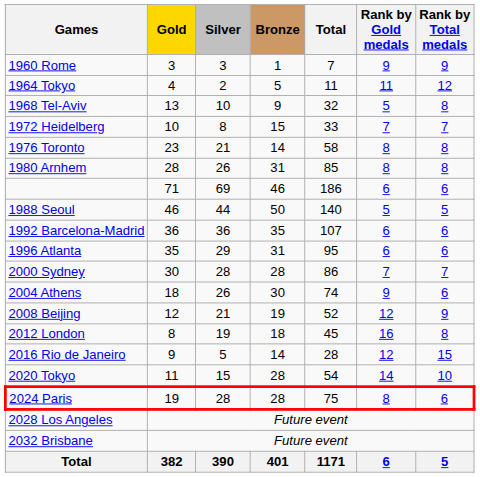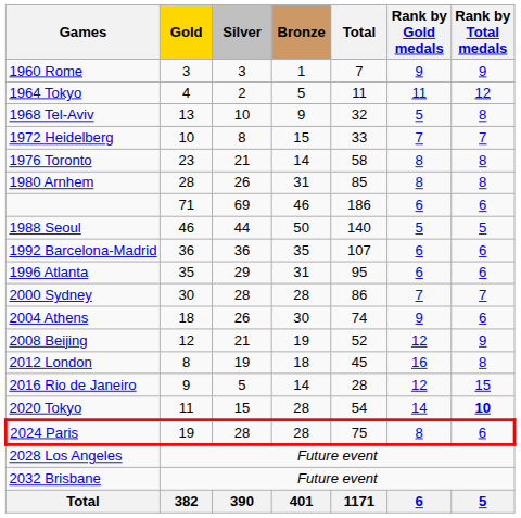2020 Tokyo | Rank by Total medals: normal -> bold
